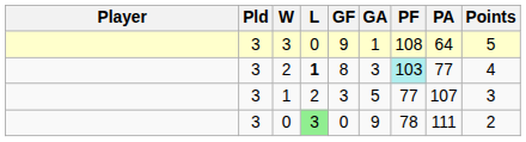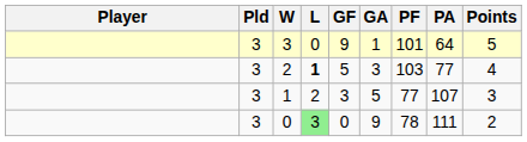row 2 | PF: 108 -> 101
row 3 | GF: 8 -> 5
row 3 | PF: paleturquoise background -> no background
